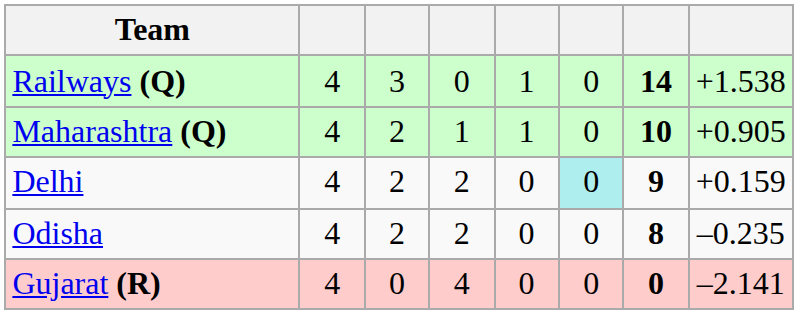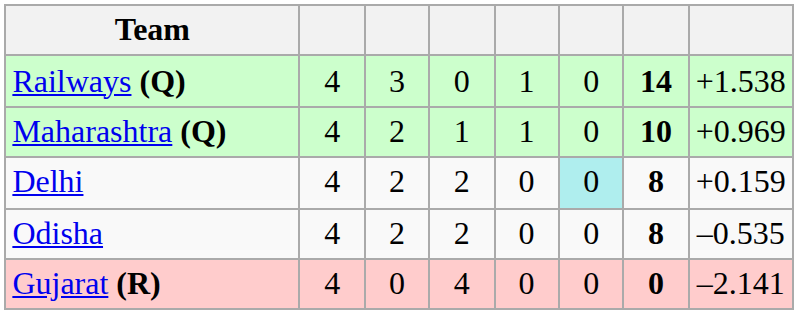Maharashtra (Q) | column 8: +0.905 -> +0.969
Delhi | column 7: 9 -> 8
Odisha | column 8: –0.235 -> –0.535
